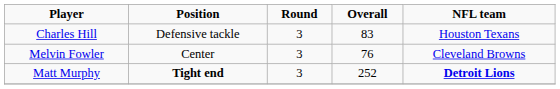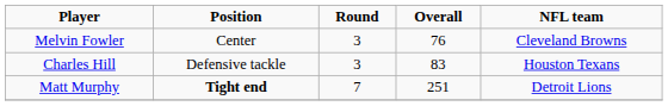rows swapped: Melvin Fowler <-> Charles Hill
Matt Murphy | Round: 3 -> 7
Matt Murphy | Overall: 252 -> 251
Matt Murphy | NFL team: bold -> normal
